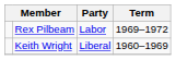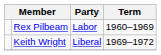Rex Pilbeam | Term: 1969–1972 -> 1960–1969
Keith Wright | Term: 1960–1969 -> 1969–1972
